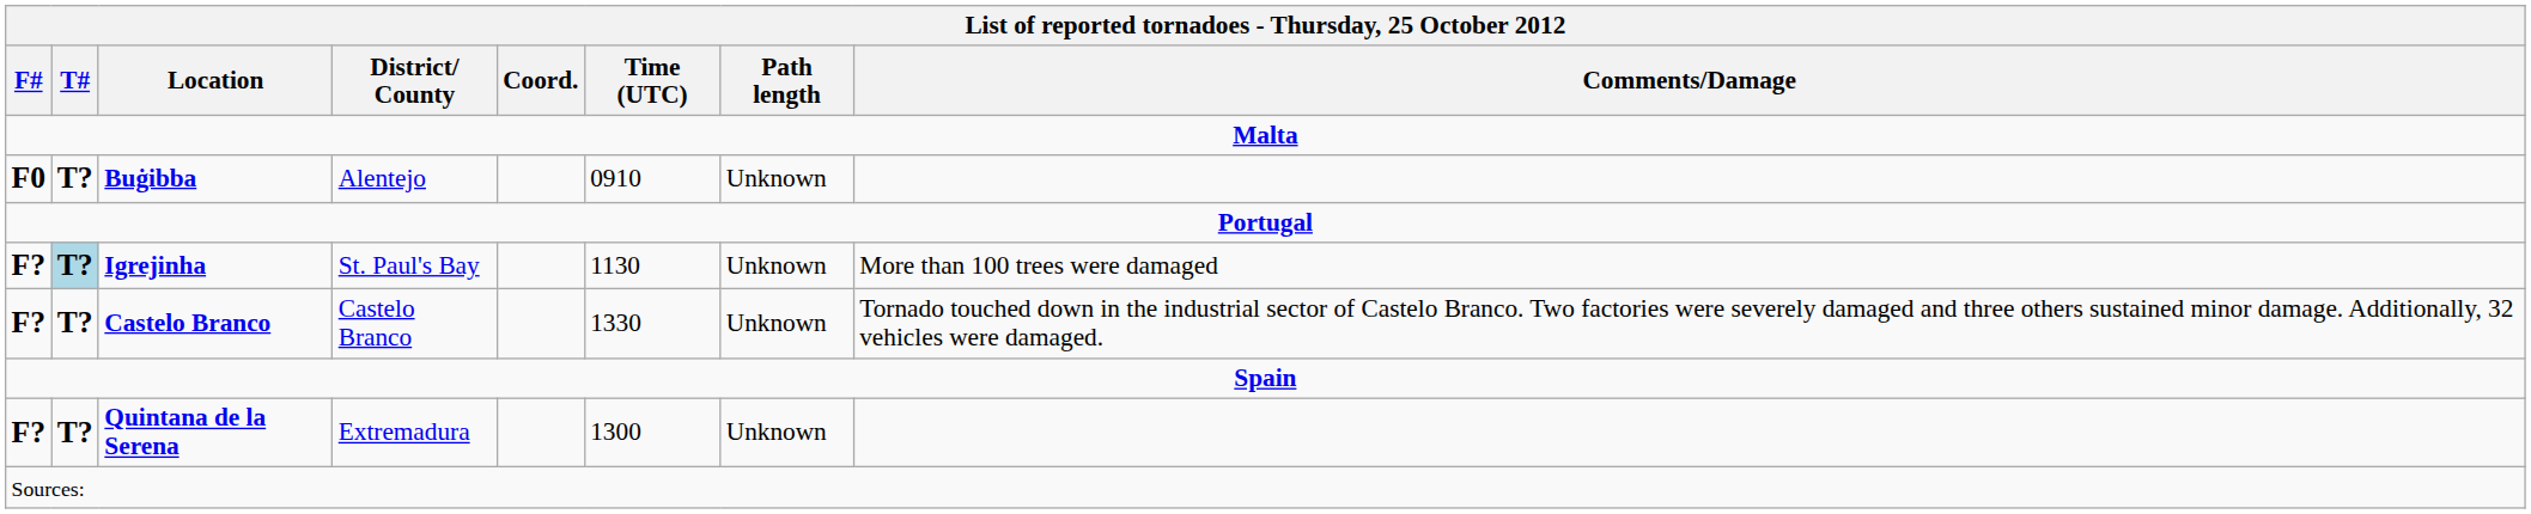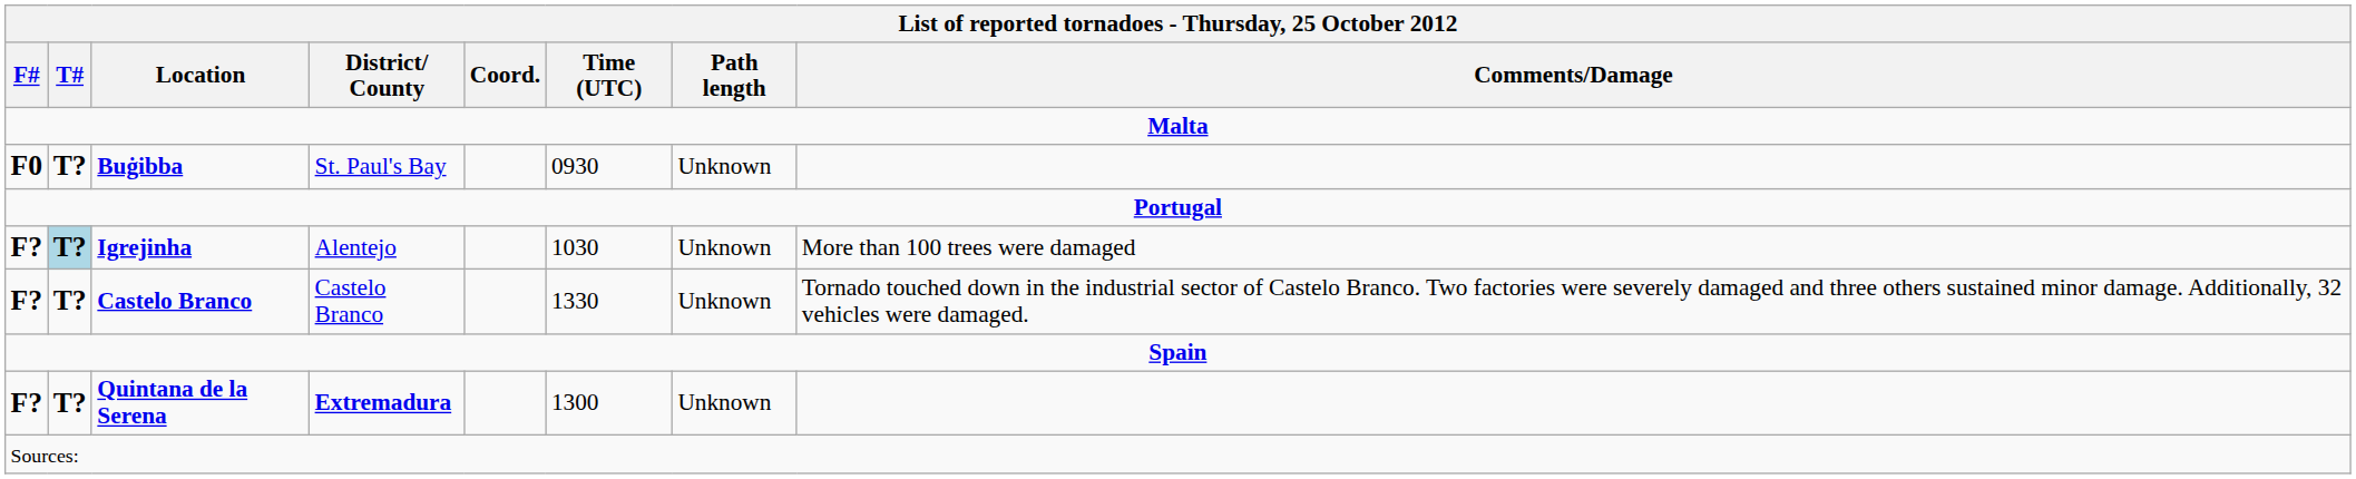Buġibba | District/ County: Alentejo -> St. Paul's Bay
Buġibba | Time (UTC): 0910 -> 0930
Igrejinha | District/ County: St. Paul's Bay -> Alentejo
Igrejinha | Time (UTC): 1130 -> 1030
Quintana de la Serena | District/ County: normal -> bold
